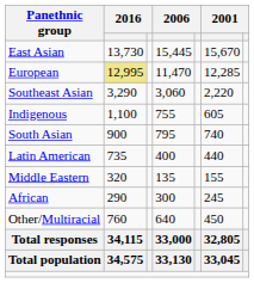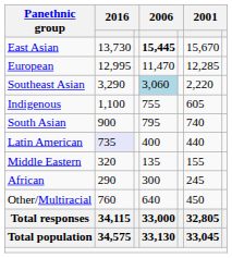East Asian | column 4: normal -> bold
European | column 2: khaki background -> no background
Southeast Asian | column 4: no background -> lightblue background
Latin American | column 2: no background -> lavender background
